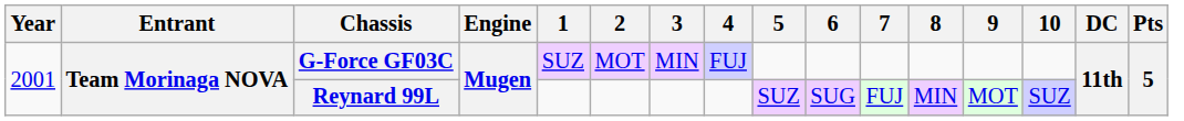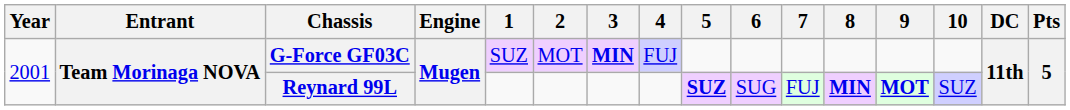G-Force GF03C | 3: normal -> bold
Reynard 99L | 5: normal -> bold
Reynard 99L | 8: normal -> bold
Reynard 99L | 9: normal -> bold
